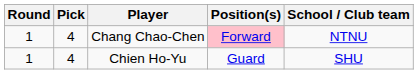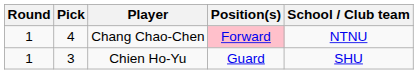Chien Ho-Yu | Pick: 4 -> 3
